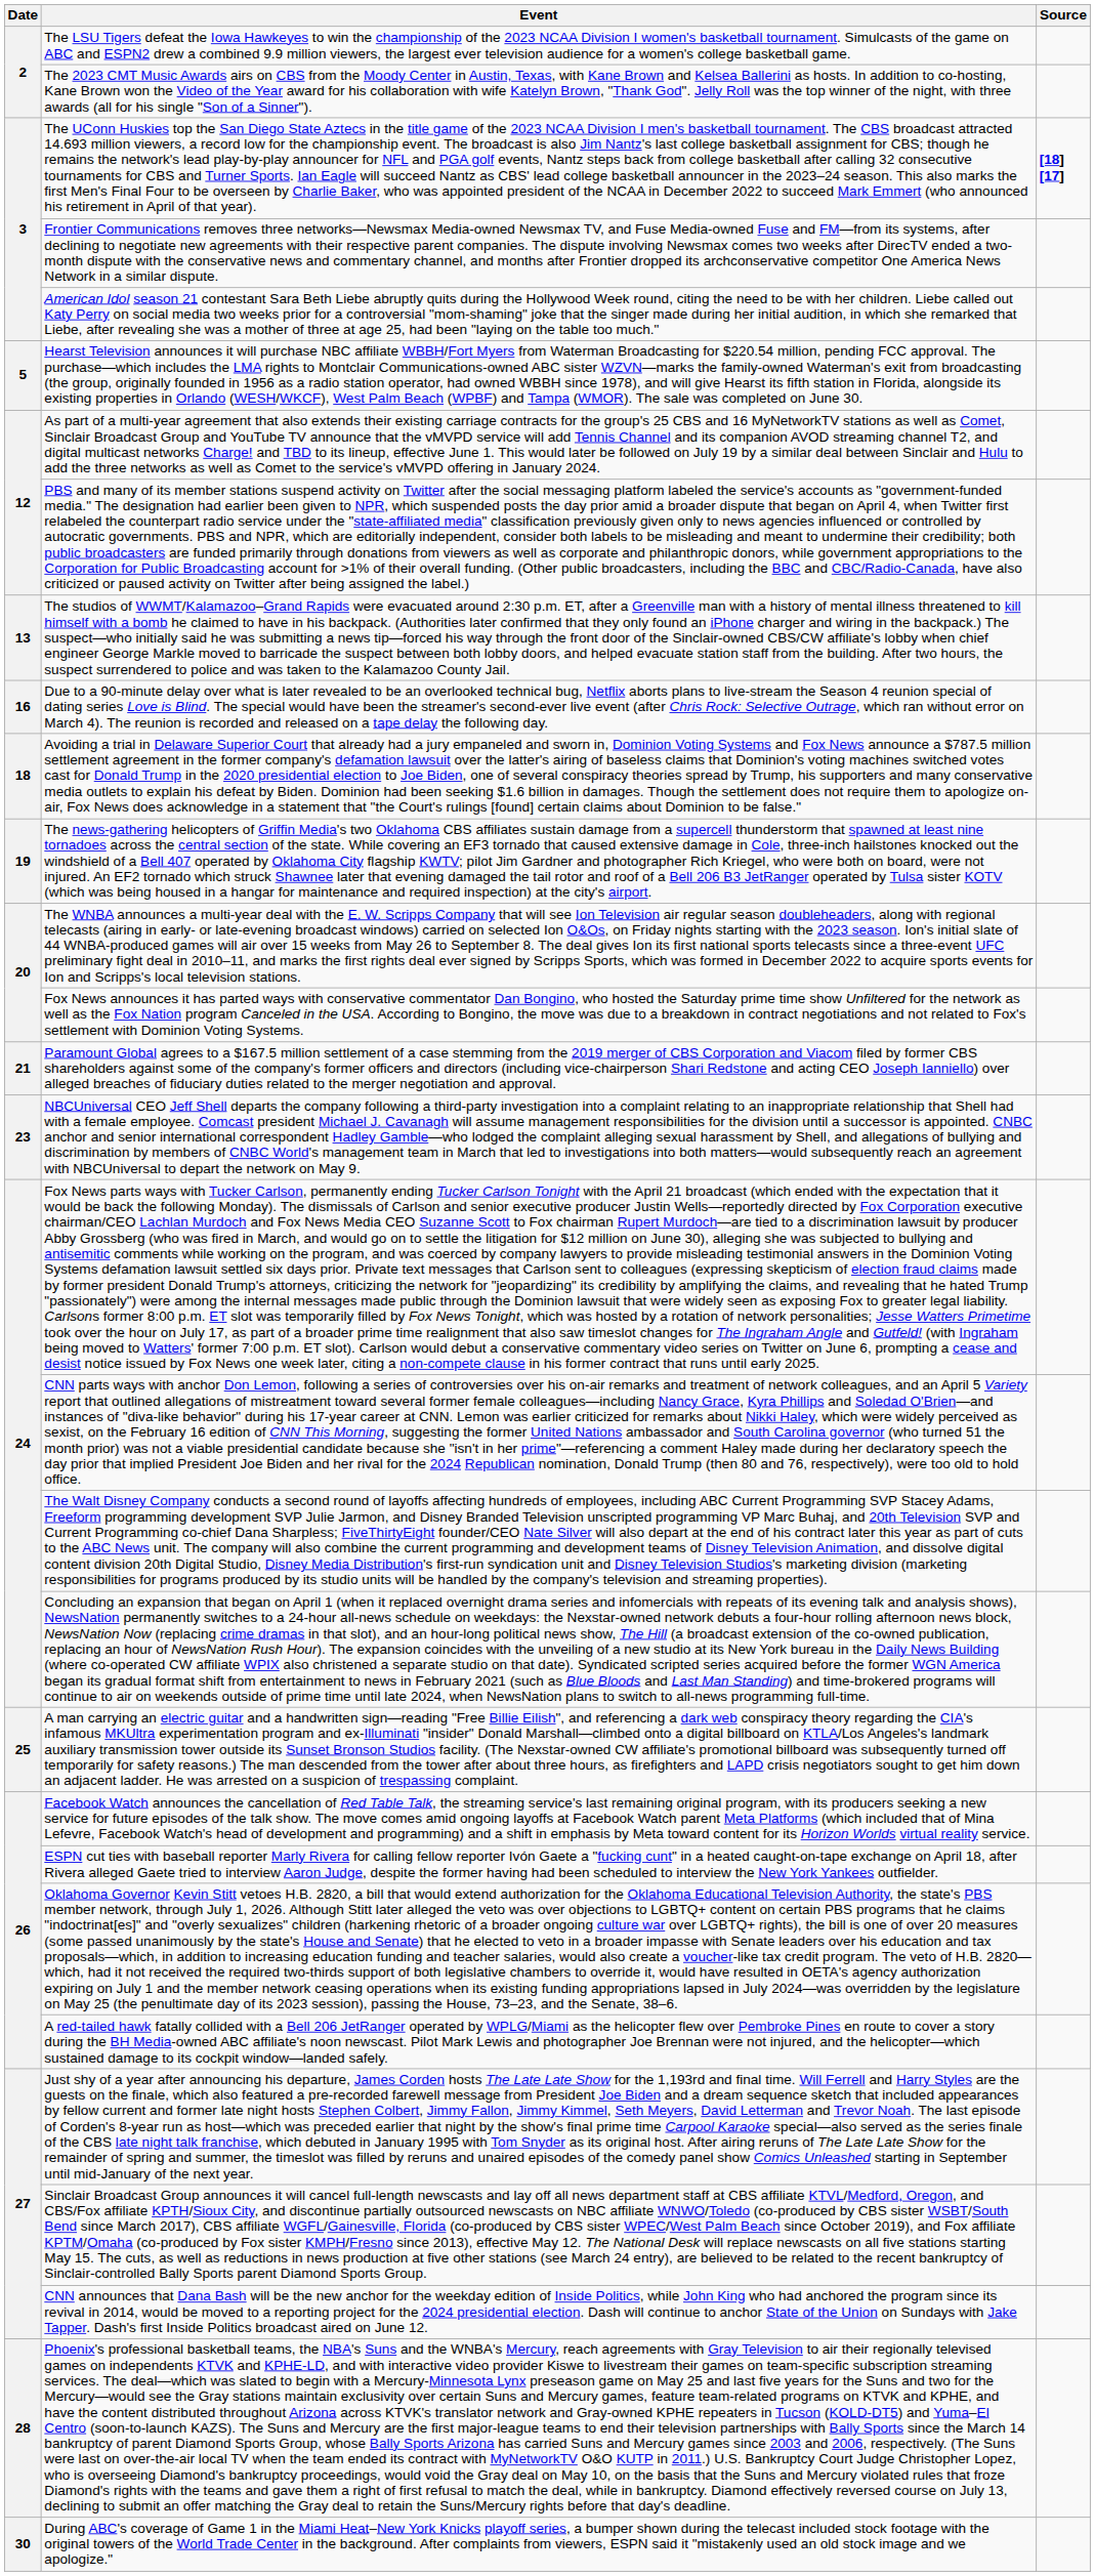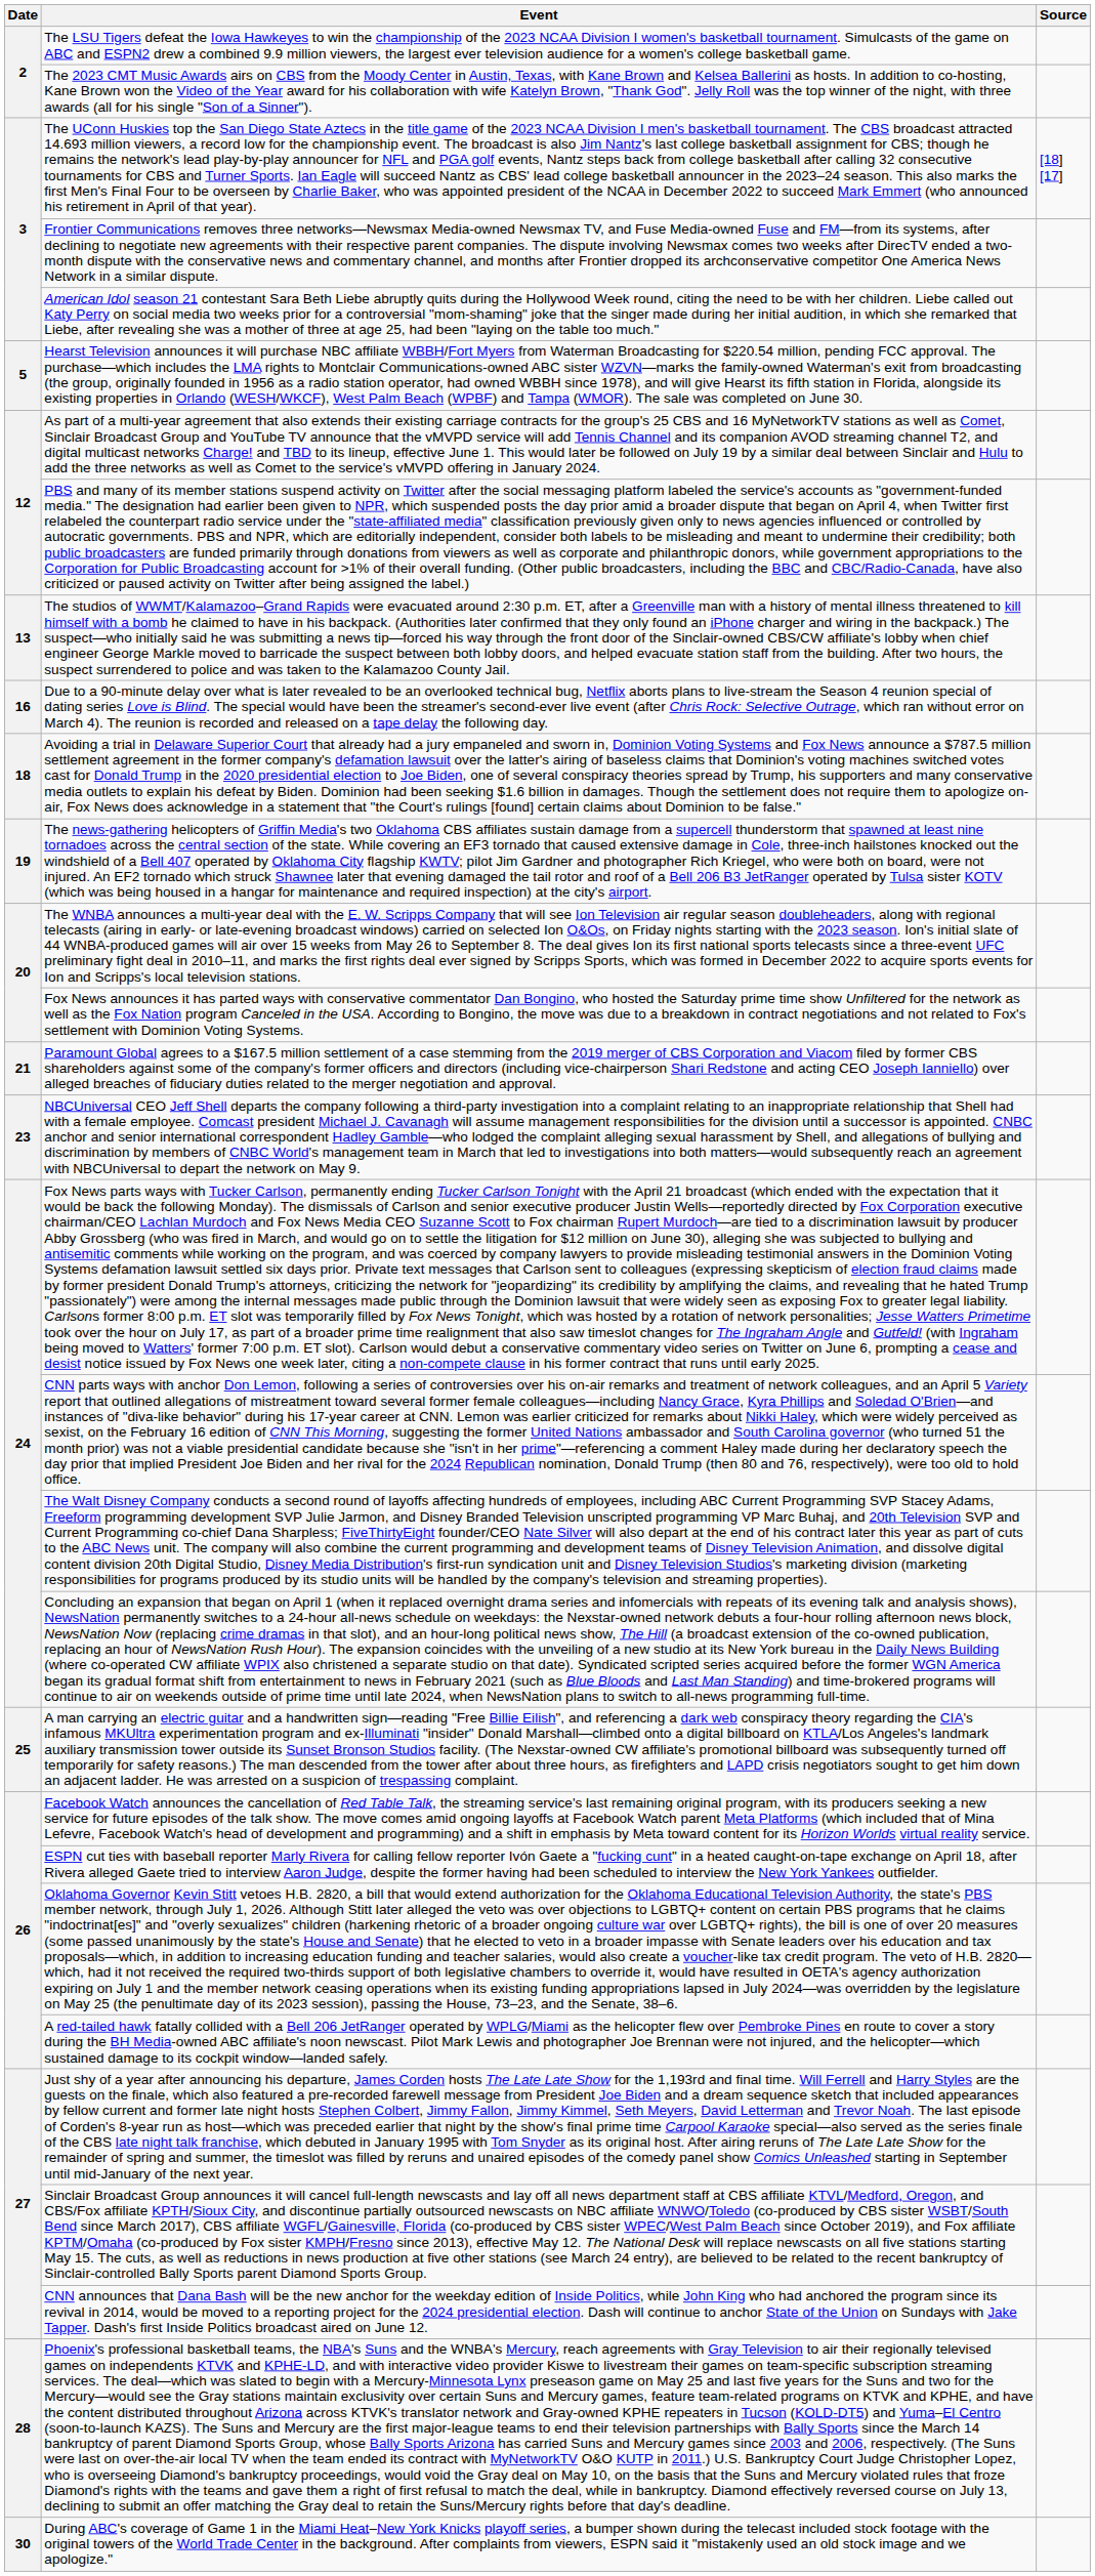row 4 | Source: bold -> normal
